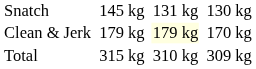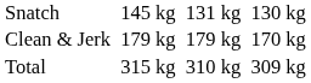Clean & Jerk | column 3: lightyellow background -> no background
